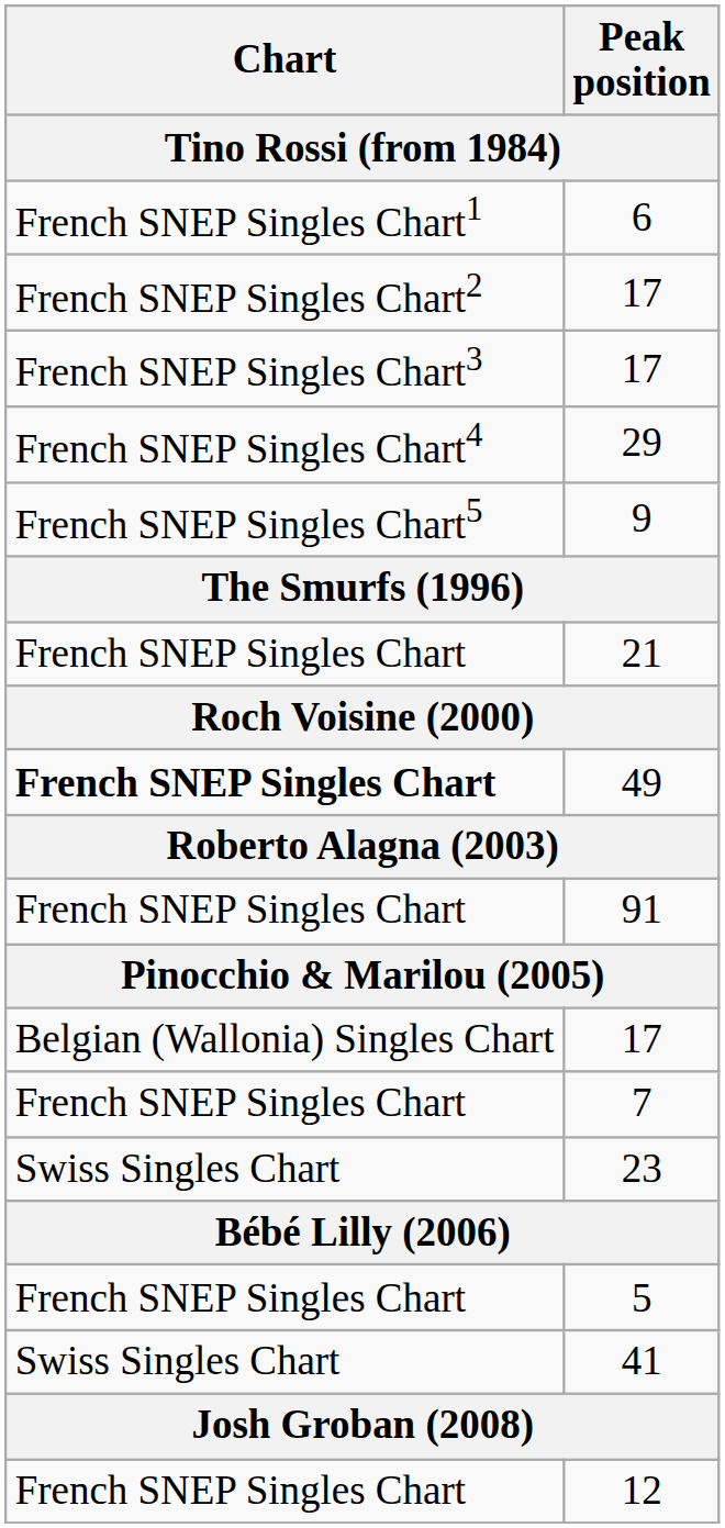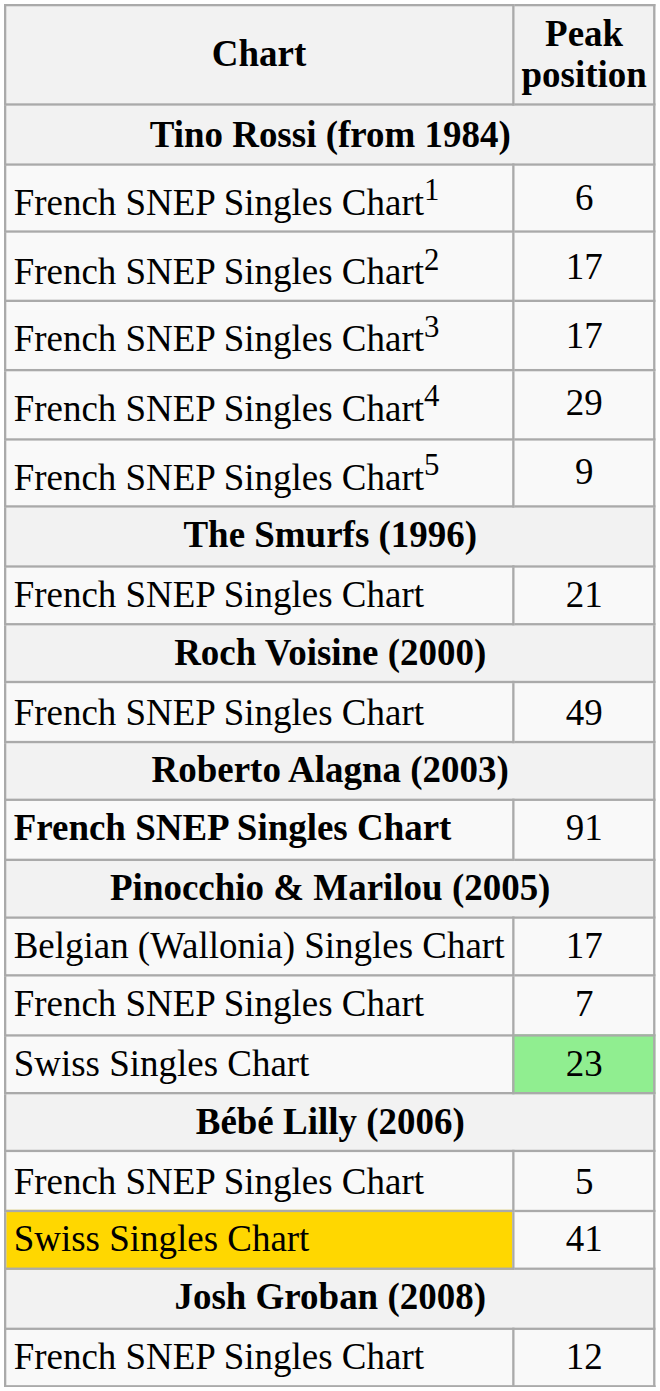49 | Chart: bold -> normal
91 | Chart: normal -> bold
23 | Peak position: no background -> lightgreen background
41 | Chart: no background -> gold background
